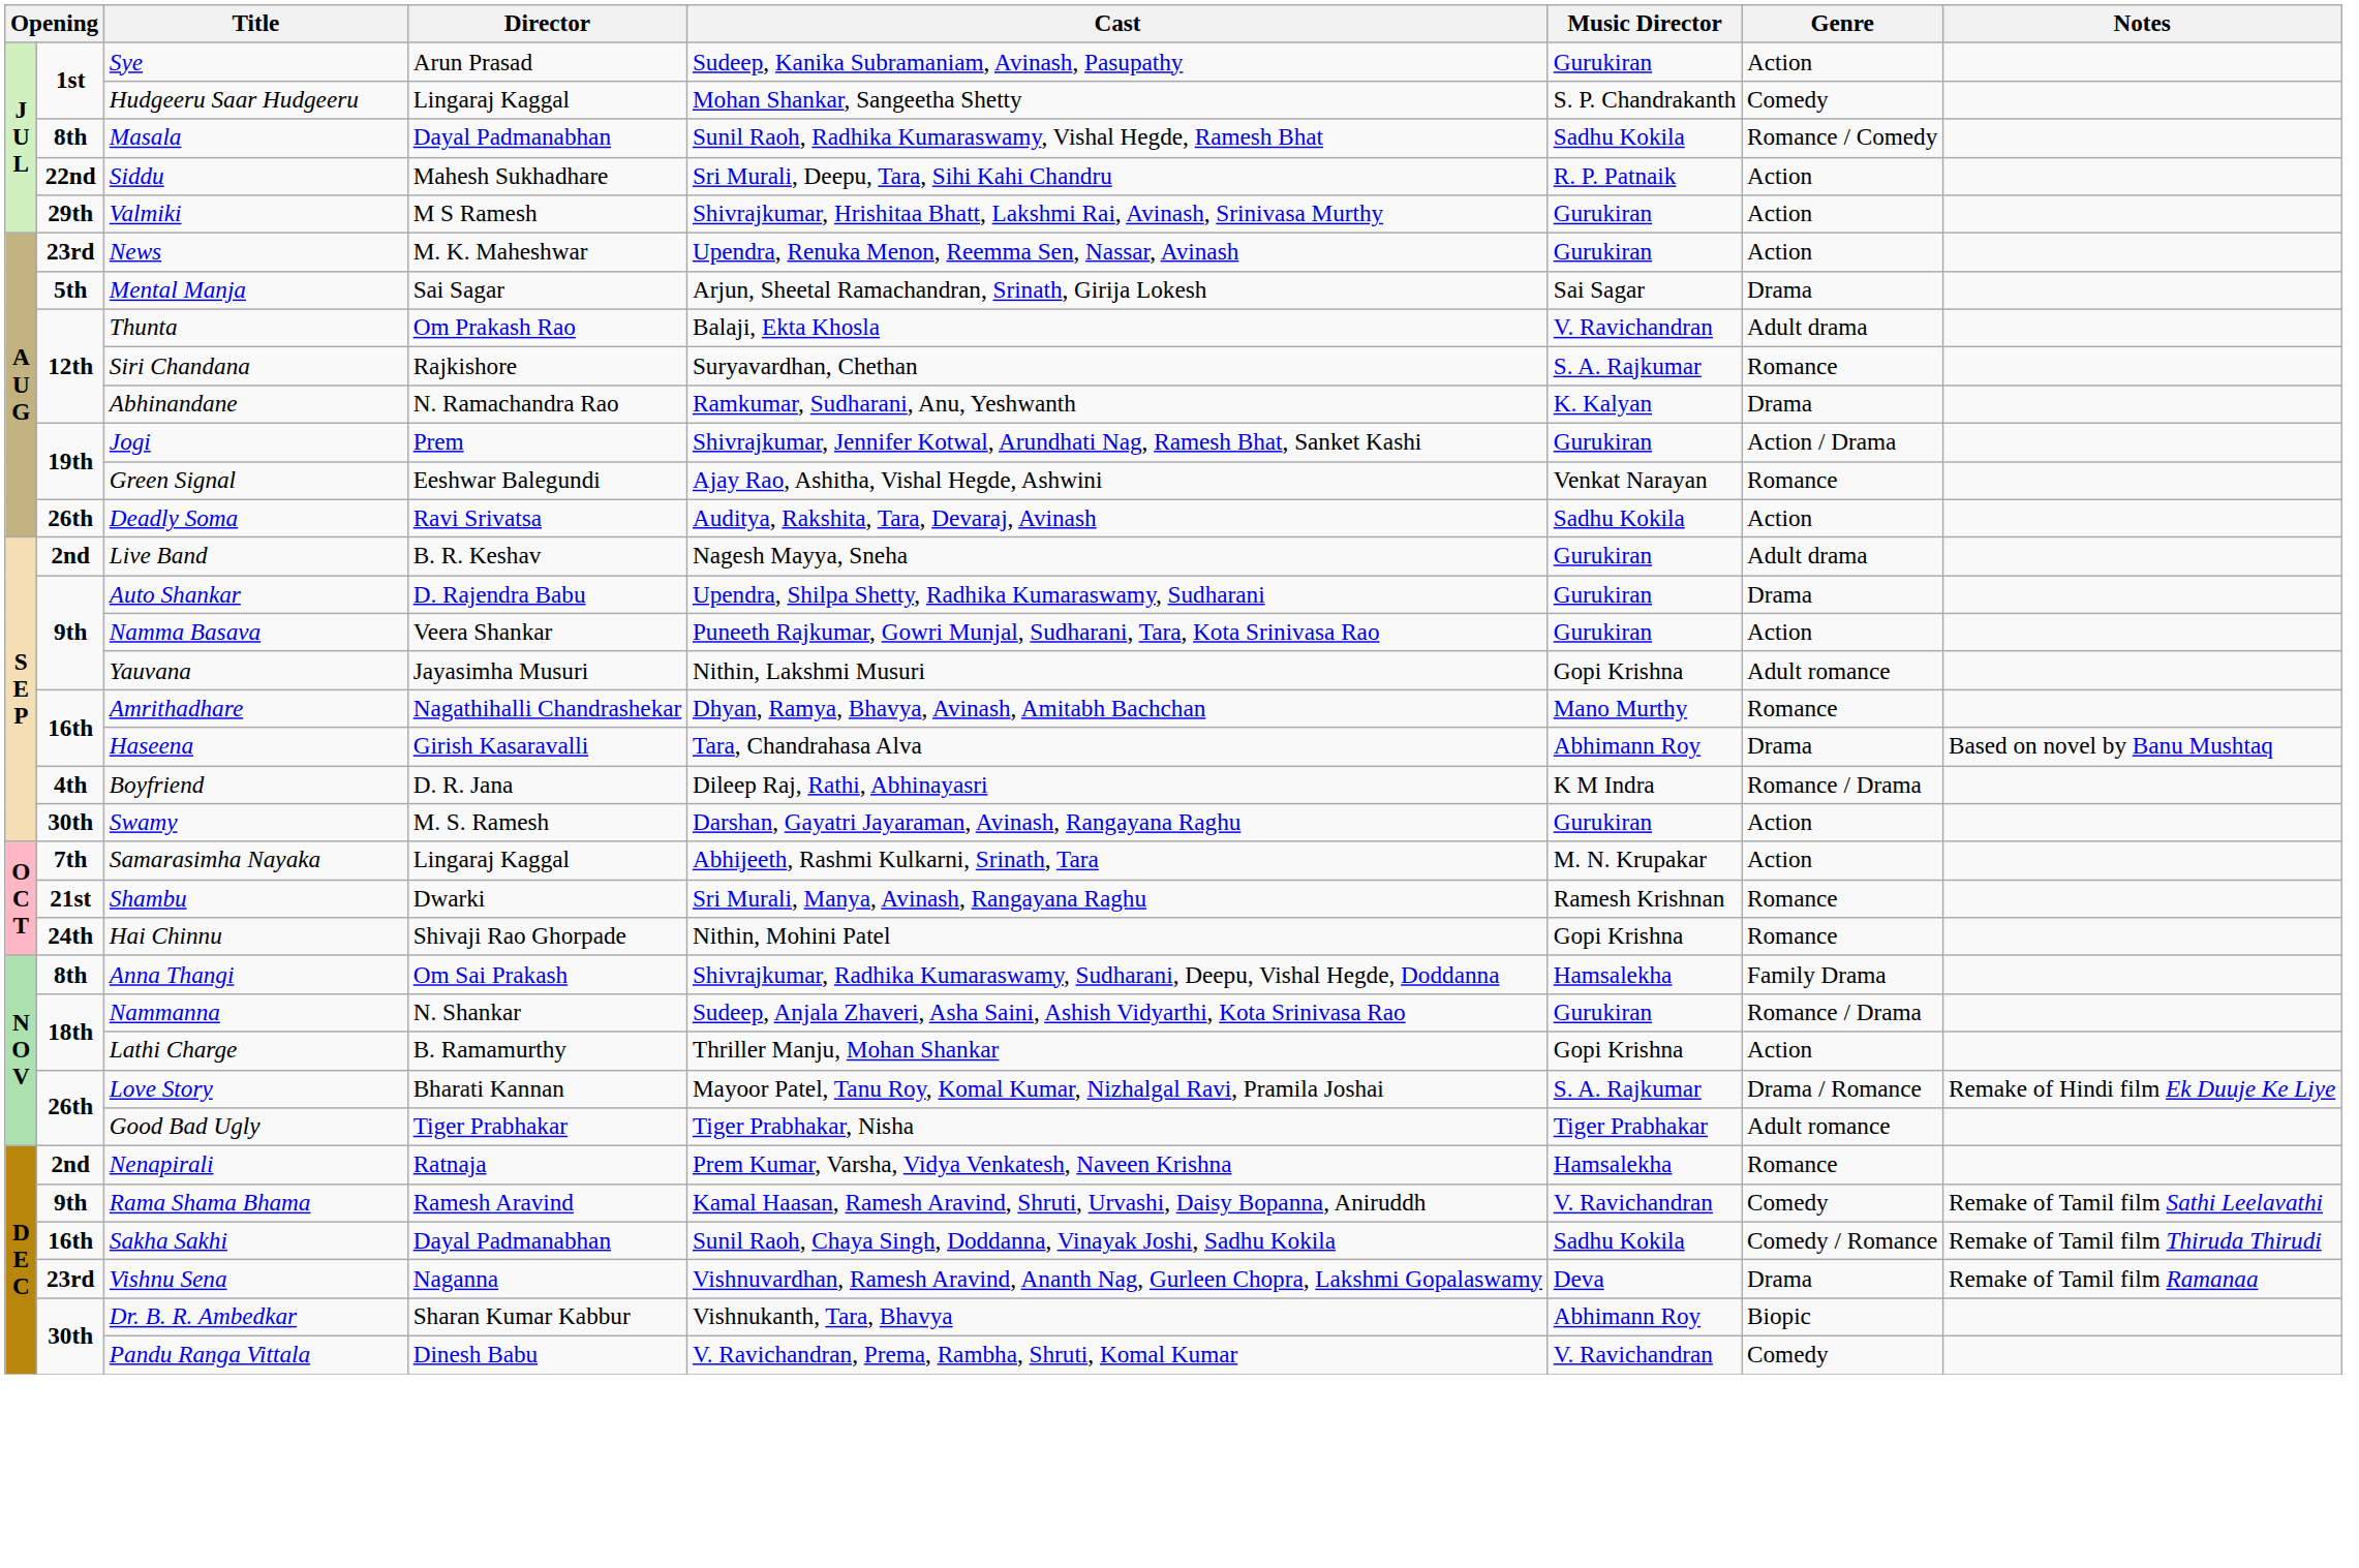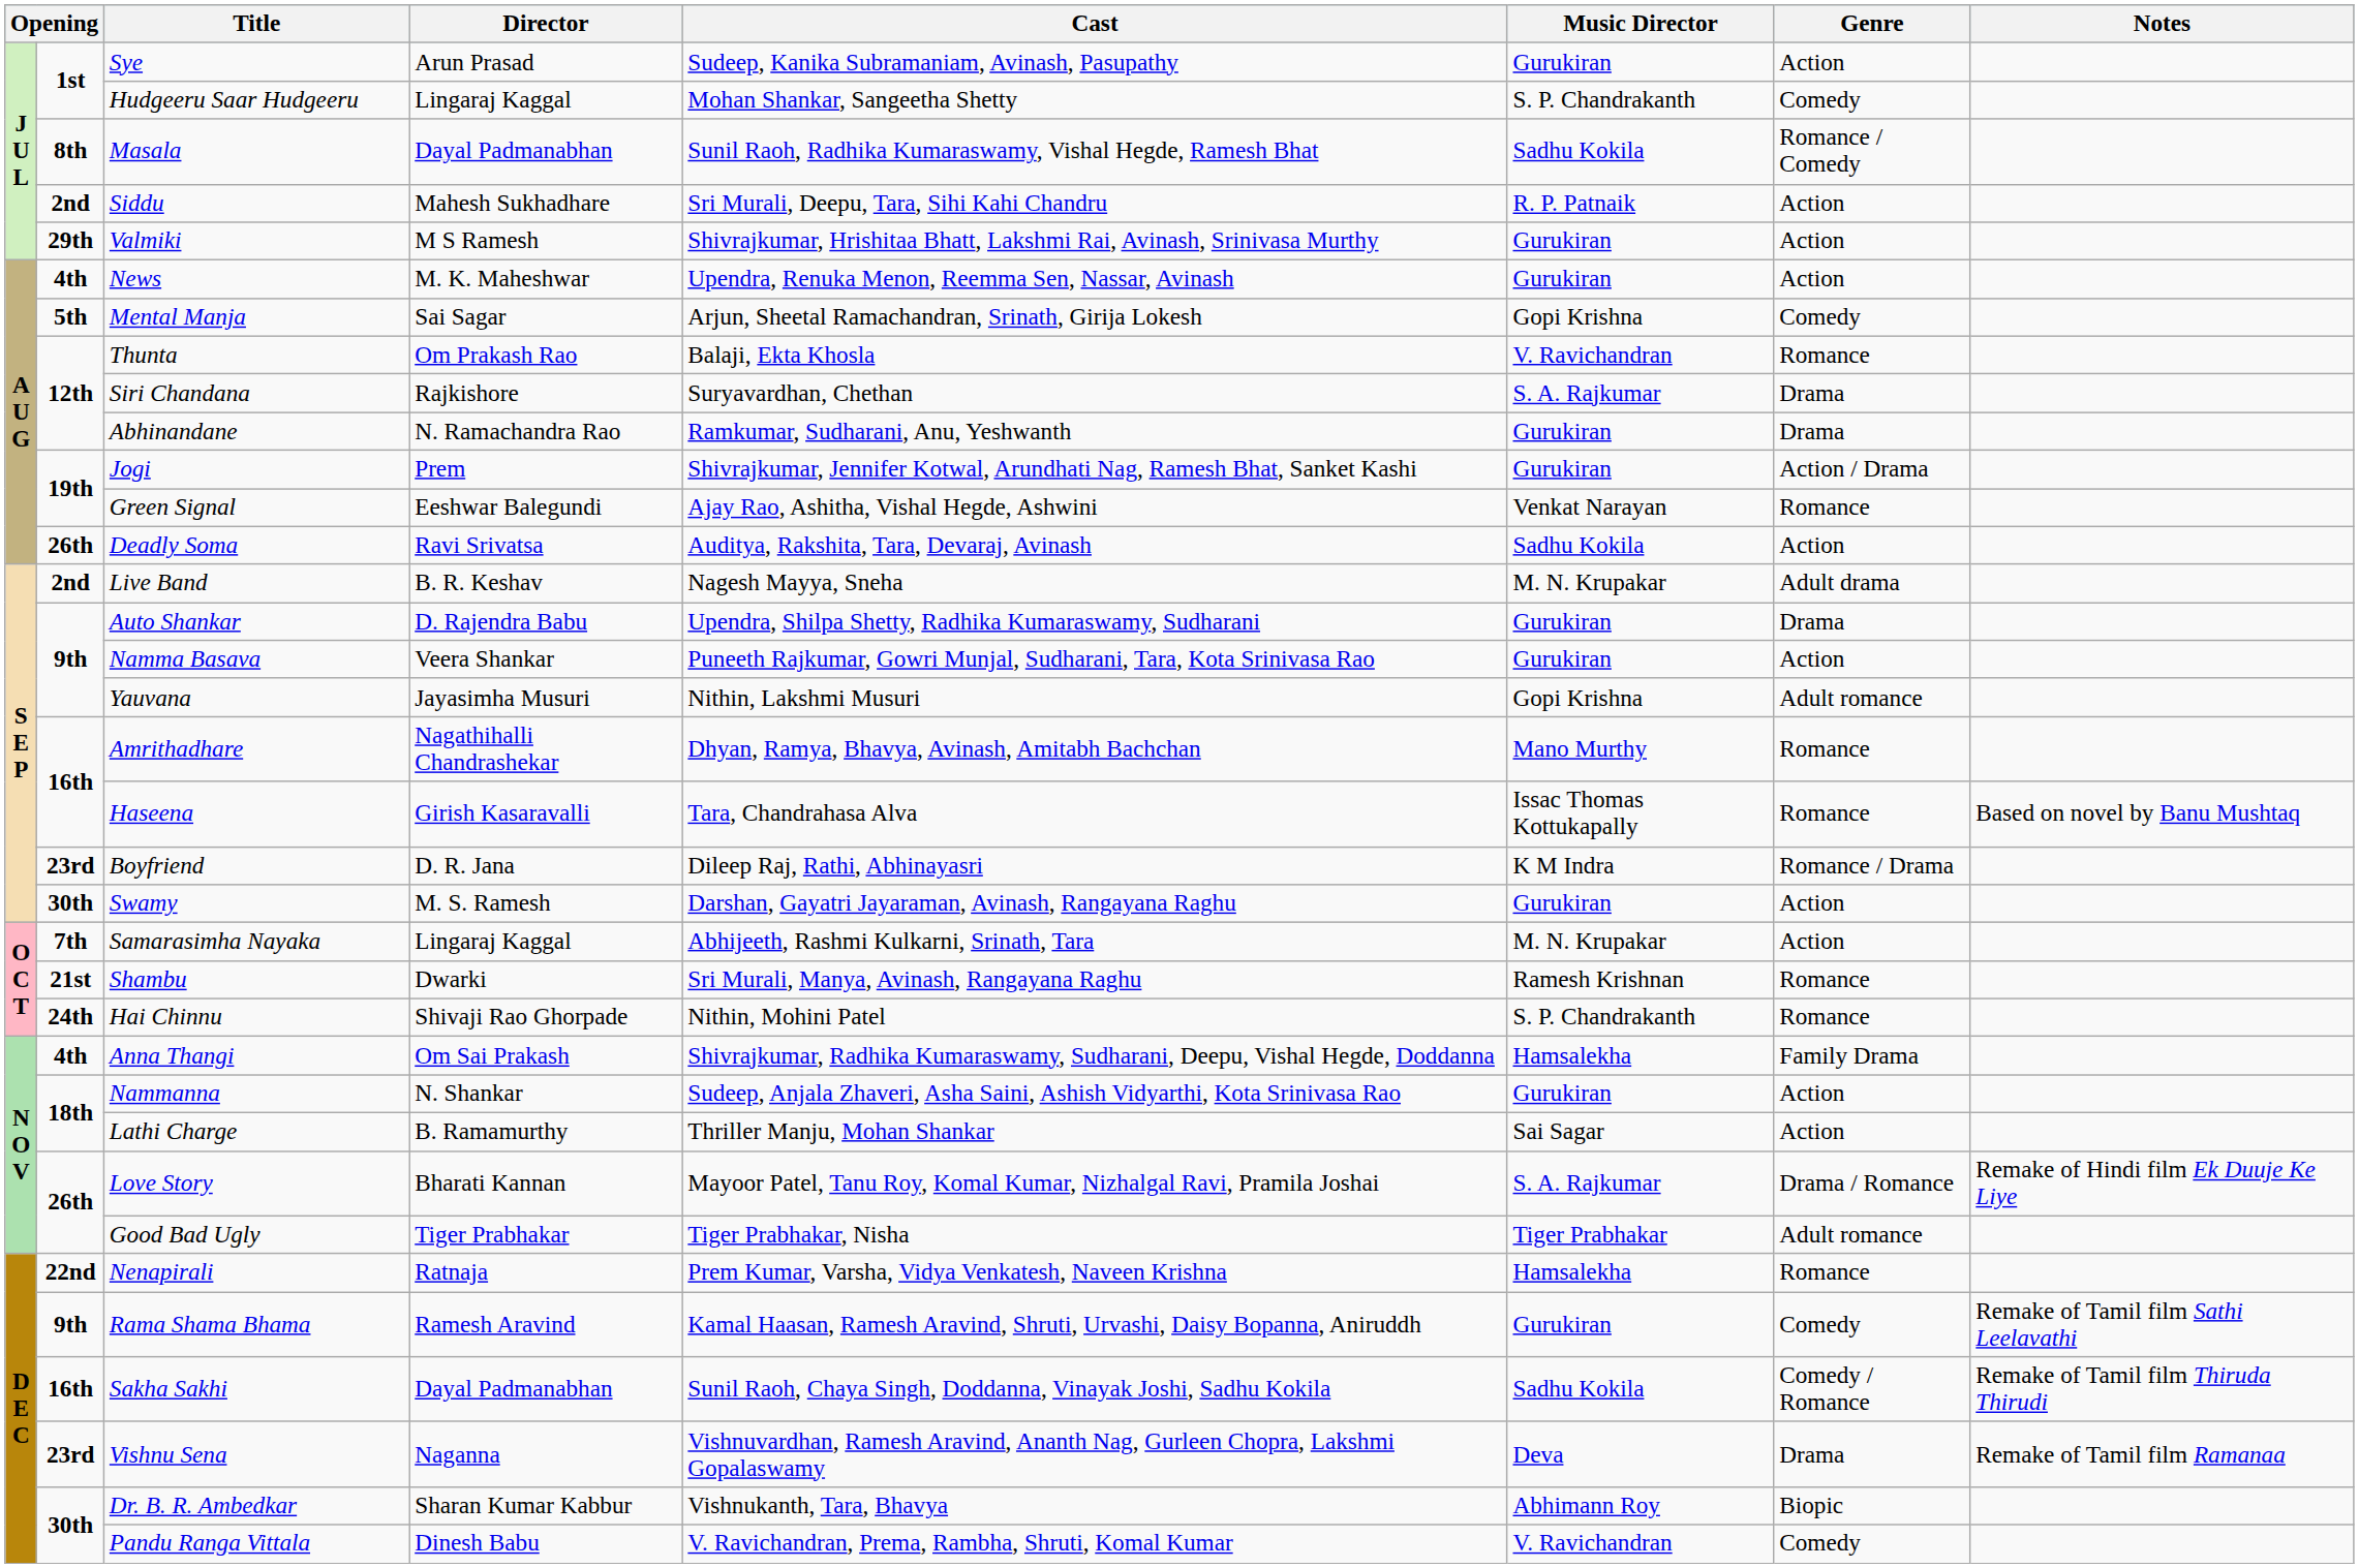Siddu | column 2: 22nd -> 2nd
News | column 2: 23rd -> 4th
Mental Manja | Music Director: Sai Sagar -> Gopi Krishna
Mental Manja | Genre: Drama -> Comedy
Thunta | Genre: Adult drama -> Romance
Siri Chandana | Genre: Romance -> Drama
Abhinandane | Music Director: K. Kalyan -> Gurukiran
Live Band | Music Director: Gurukiran -> M. N. Krupakar
Haseena | Music Director: Abhimann Roy -> Issac Thomas Kottukapally
Haseena | Genre: Drama -> Romance
Boyfriend | column 2: 4th -> 23rd
Hai Chinnu | Music Director: Gopi Krishna -> S. P. Chandrakanth
Anna Thangi | column 2: 8th -> 4th
Nammanna | Genre: Romance / Drama -> Action
Lathi Charge | Music Director: Gopi Krishna -> Sai Sagar
Nenapirali | column 2: 2nd -> 22nd
Rama Shama Bhama | Music Director: V. Ravichandran -> Gurukiran
